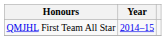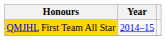row 2 | Honours: no background -> gold background
